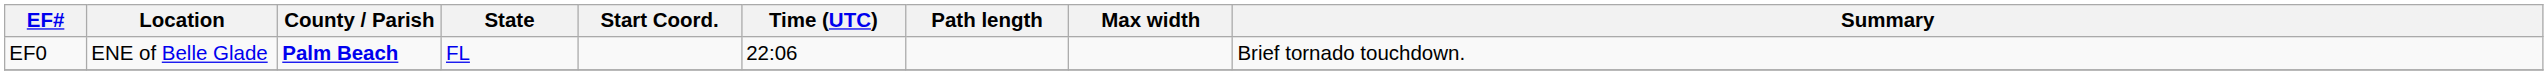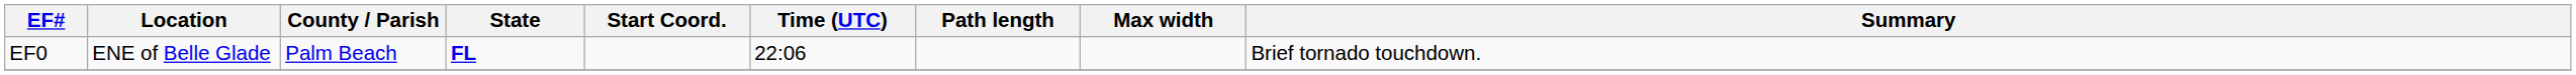EF0 | County / Parish: bold -> normal
EF0 | State: normal -> bold
